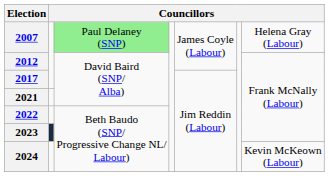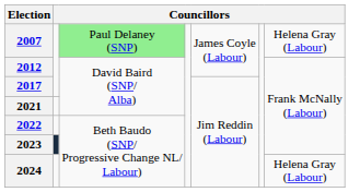2024 | column 7: Kevin McKeown (Labour) -> Helena Gray (Labour)
